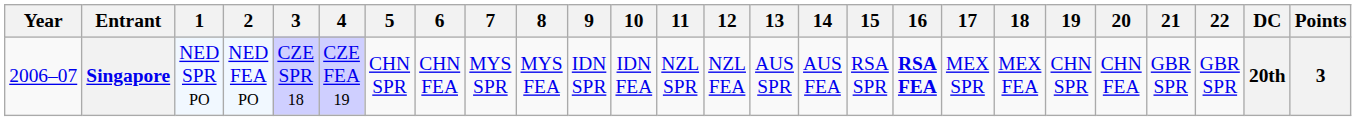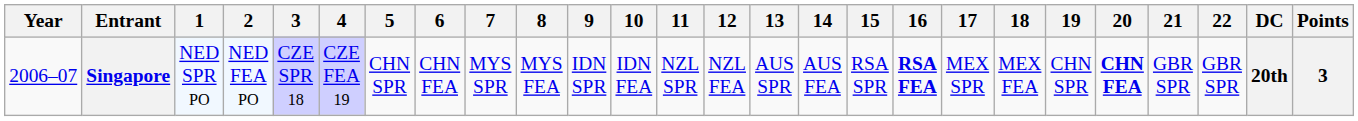Singapore | 20: normal -> bold
